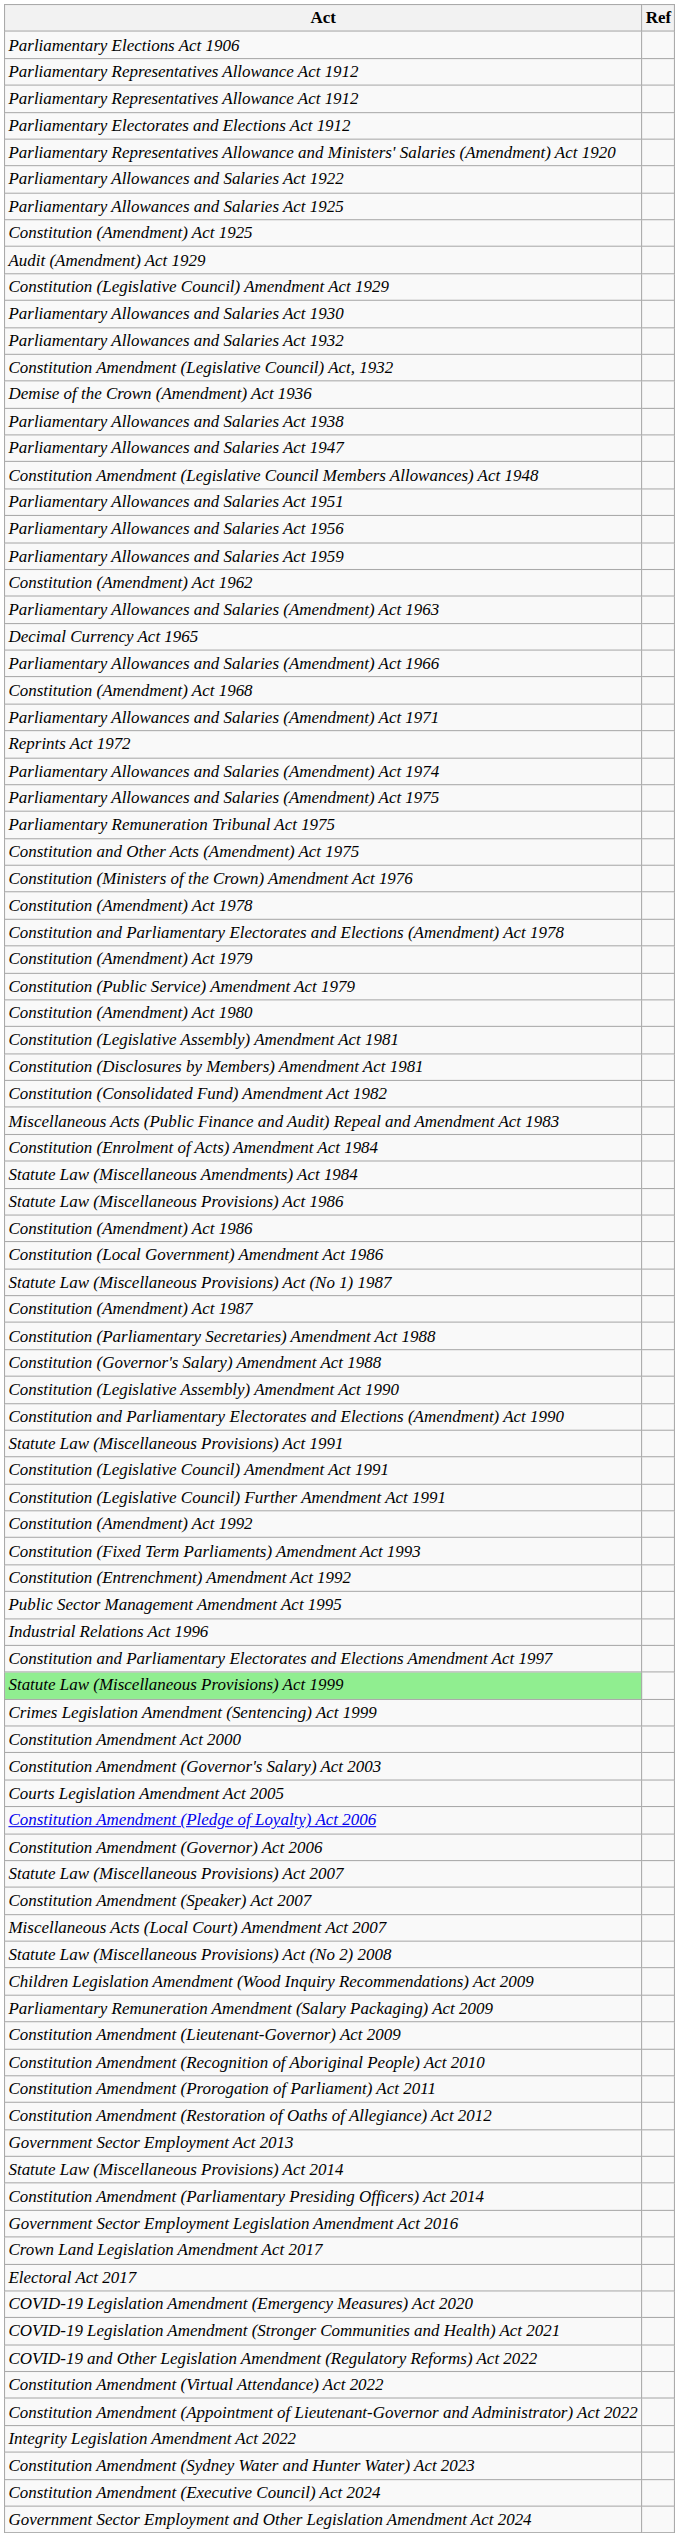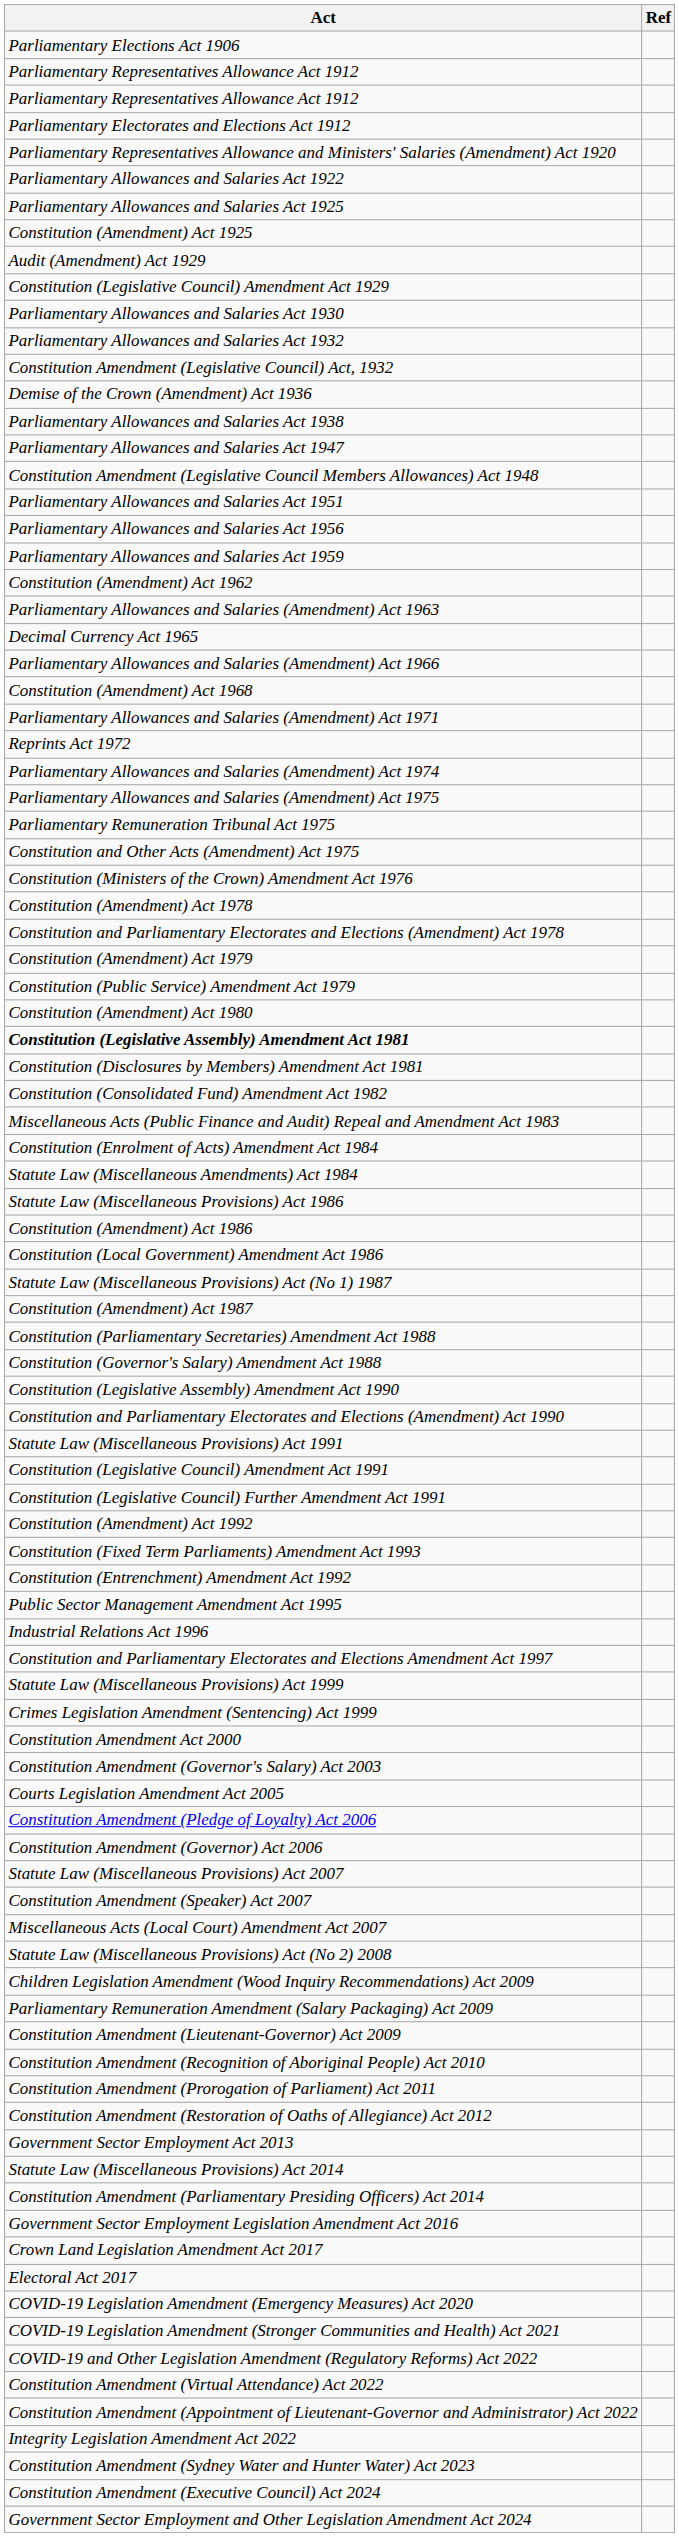row 39 | Act: normal -> bold
row 63 | Act: lightgreen background -> no background
